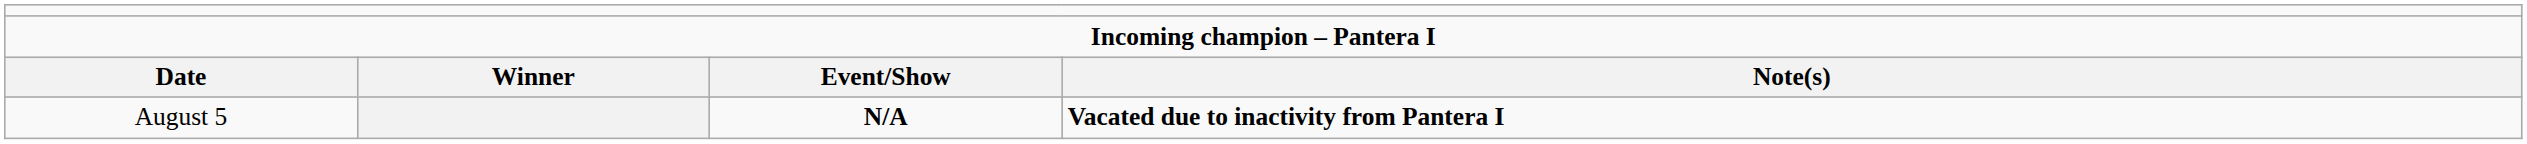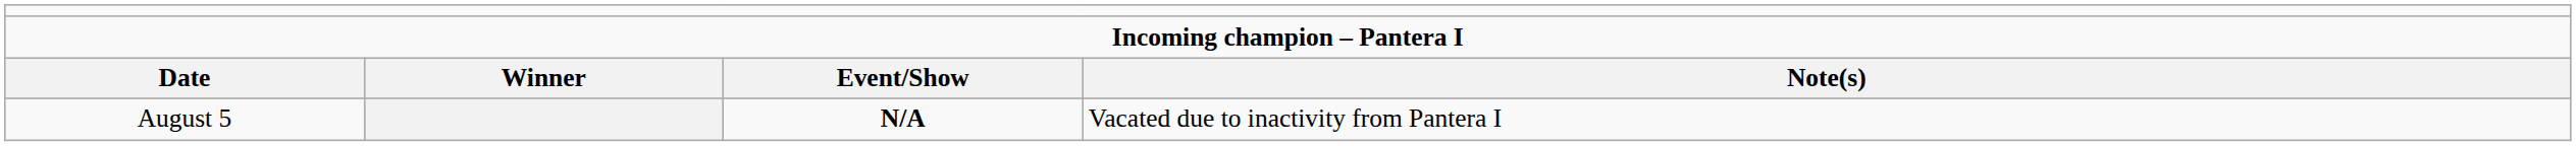August 5 | column 4: bold -> normal
